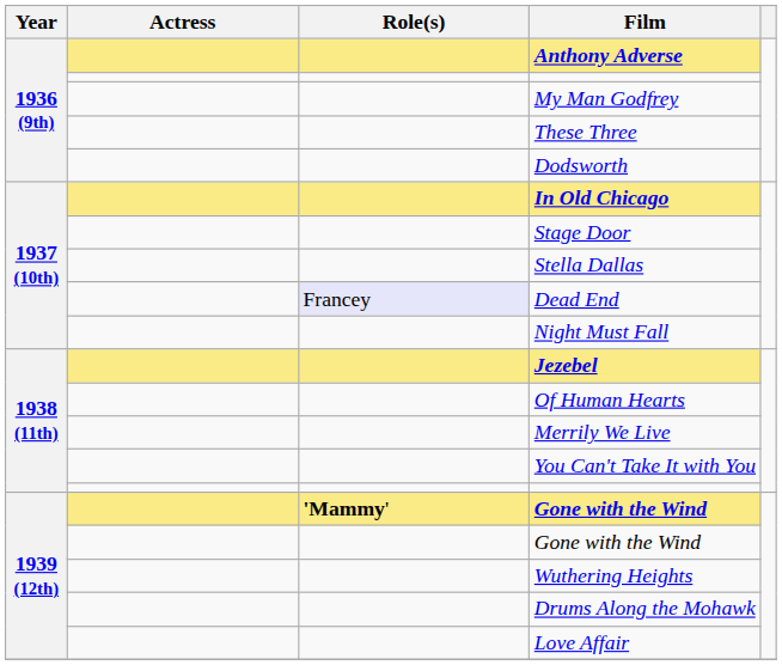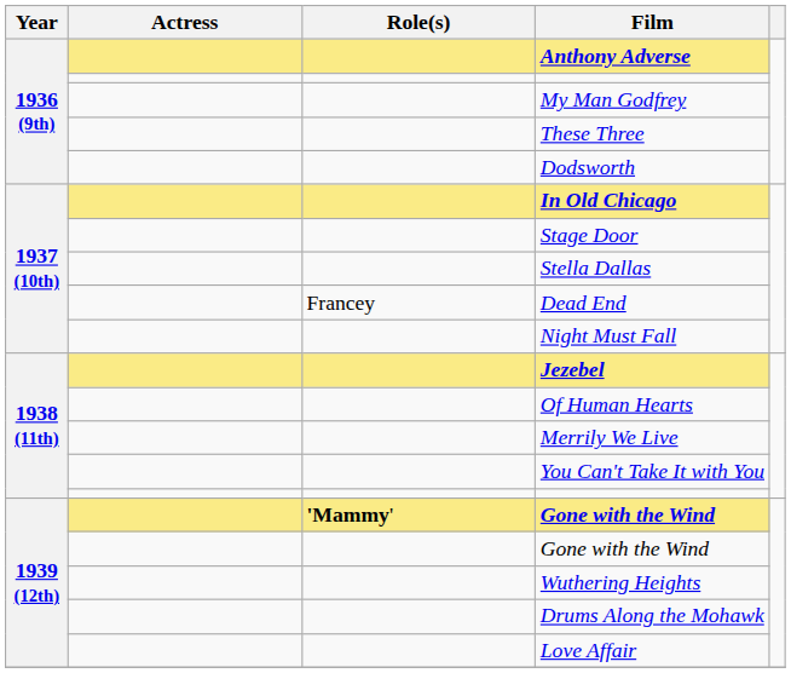Dead End | Role(s): lavender background -> no background
